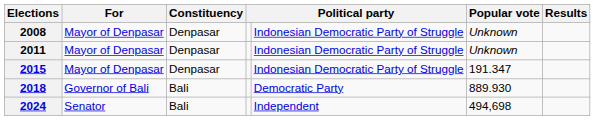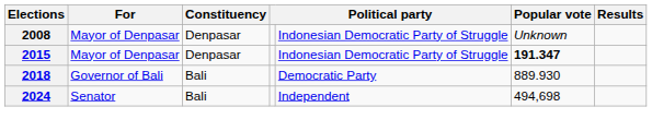- row: 2011 | Mayor of Denpasar | Denpasar | Indonesian Democratic Party of Struggle | Unknown
2015 | Popular vote: normal -> bold
